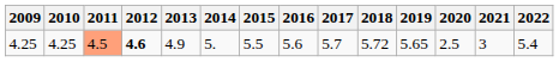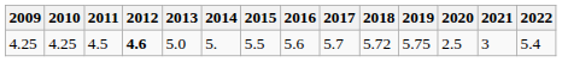row 2 | 2011: lightsalmon background -> no background
row 2 | 2013: 4.9 -> 5.0
row 2 | 2019: 5.65 -> 5.75
